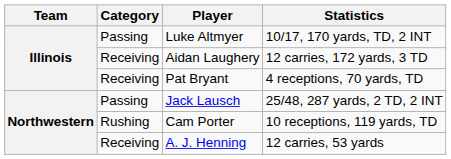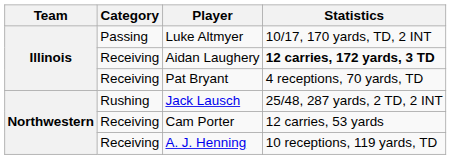Aidan Laughery | Statistics: normal -> bold
Jack Lausch | Category: Passing -> Rushing
Cam Porter | Category: Rushing -> Receiving
Cam Porter | Statistics: 10 receptions, 119 yards, TD -> 12 carries, 53 yards
A. J. Henning | Statistics: 12 carries, 53 yards -> 10 receptions, 119 yards, TD
